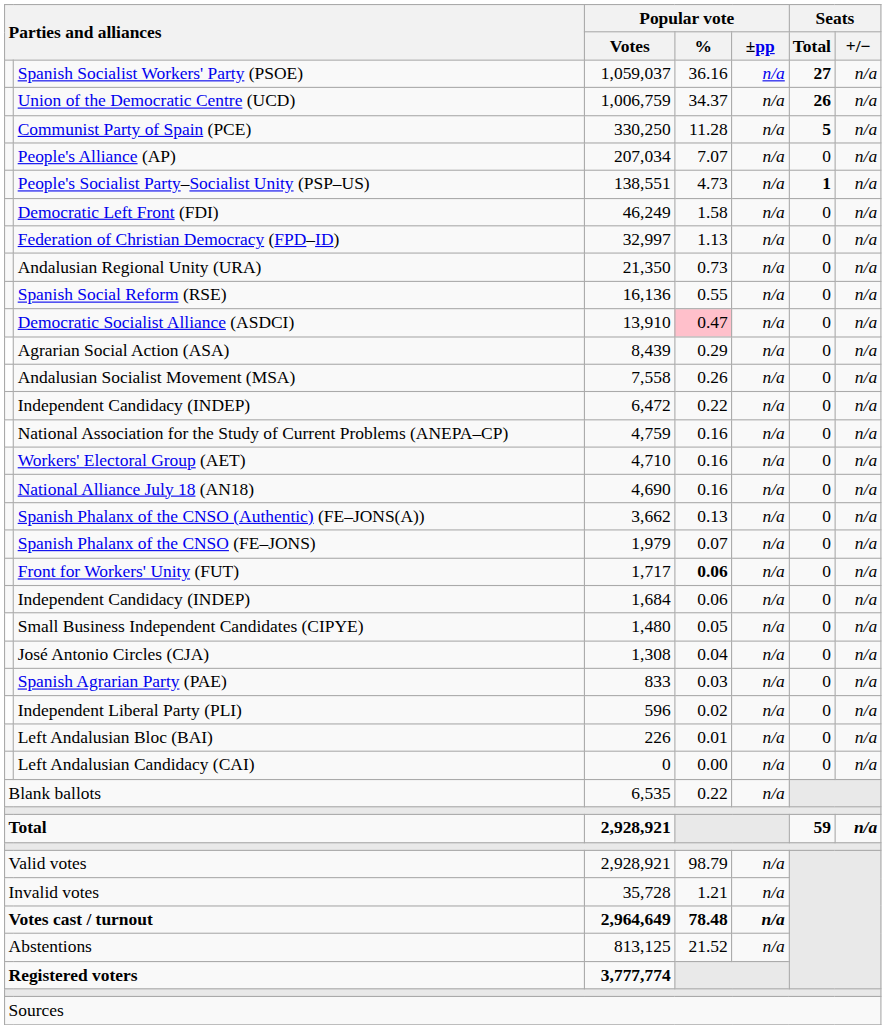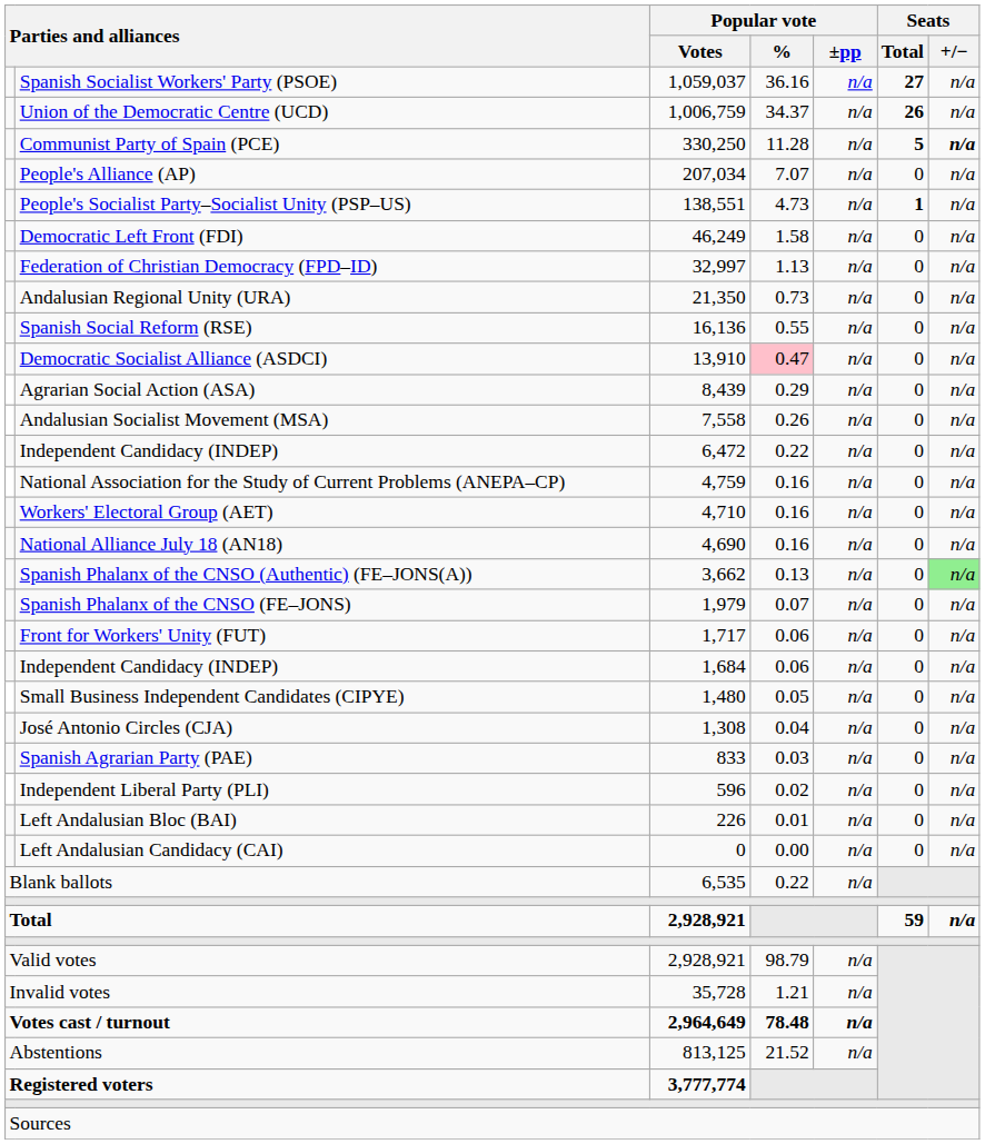Communist Party of Spain (PCE) | Seats / +/−: normal -> bold
Spanish Phalanx of the CNSO (Authentic) (FE–JONS(A)) | Seats / +/−: no background -> lightgreen background
Front for Workers' Unity (FUT) | Popular vote / %: bold -> normal
